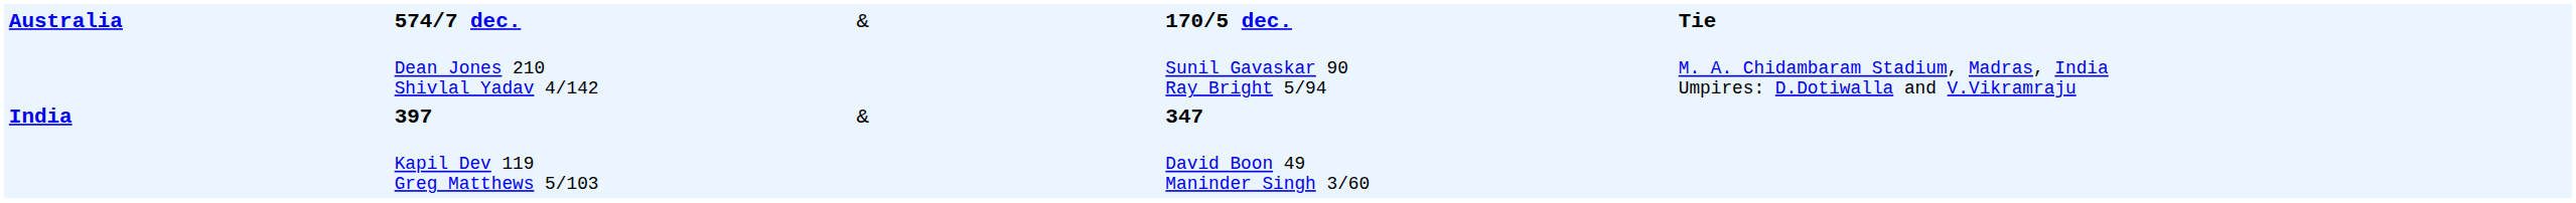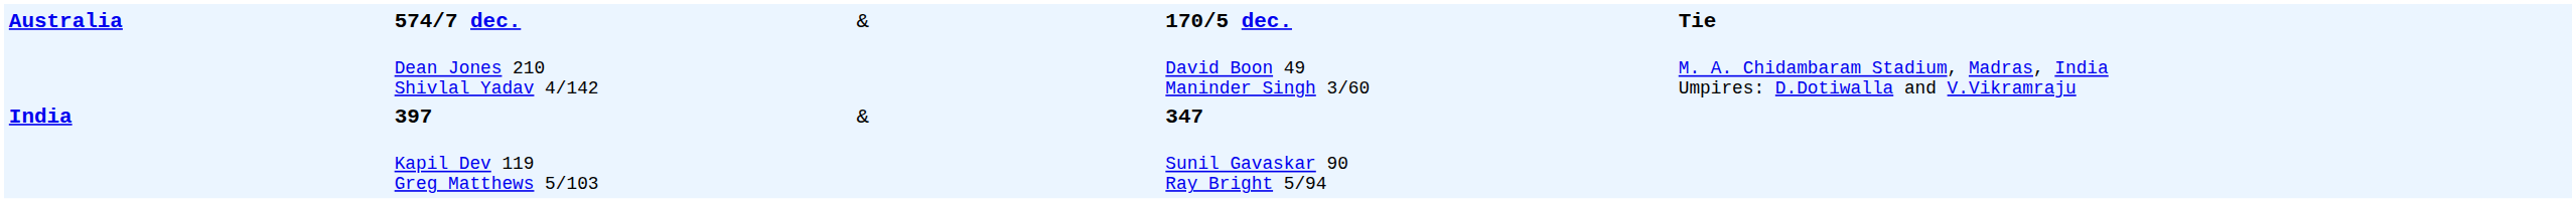Dean Jones 210 Shivlal Yadav 4/142 | column 4: Sunil Gavaskar 90 Ray Bright 5/94 -> David Boon 49 Maninder Singh 3/60
Kapil Dev 119 Greg Matthews 5/103 | column 4: David Boon 49 Maninder Singh 3/60 -> Sunil Gavaskar 90 Ray Bright 5/94
